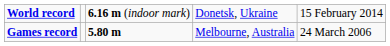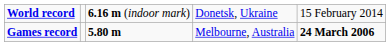Games record | column 5: normal -> bold
